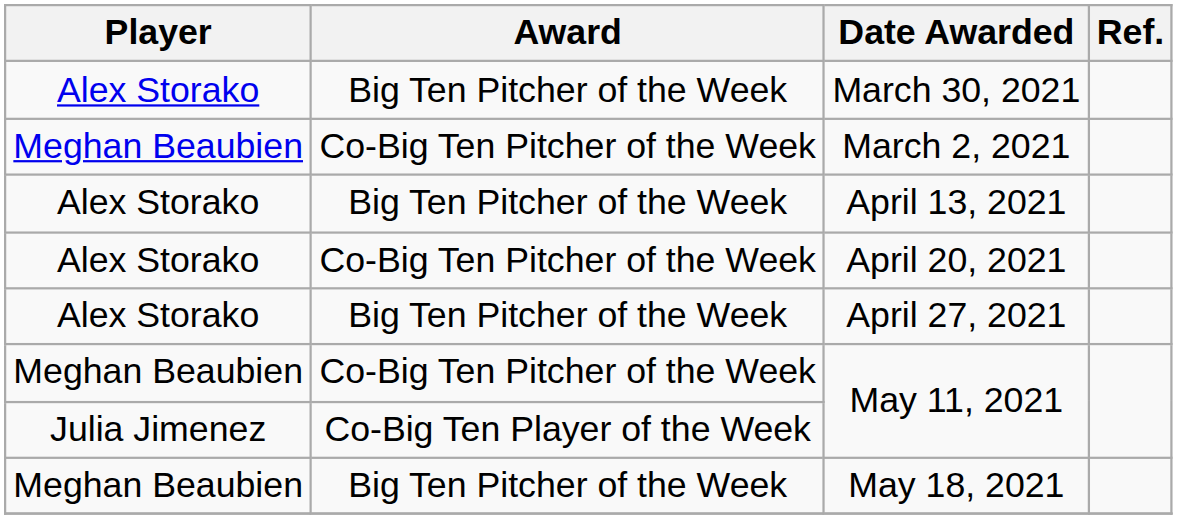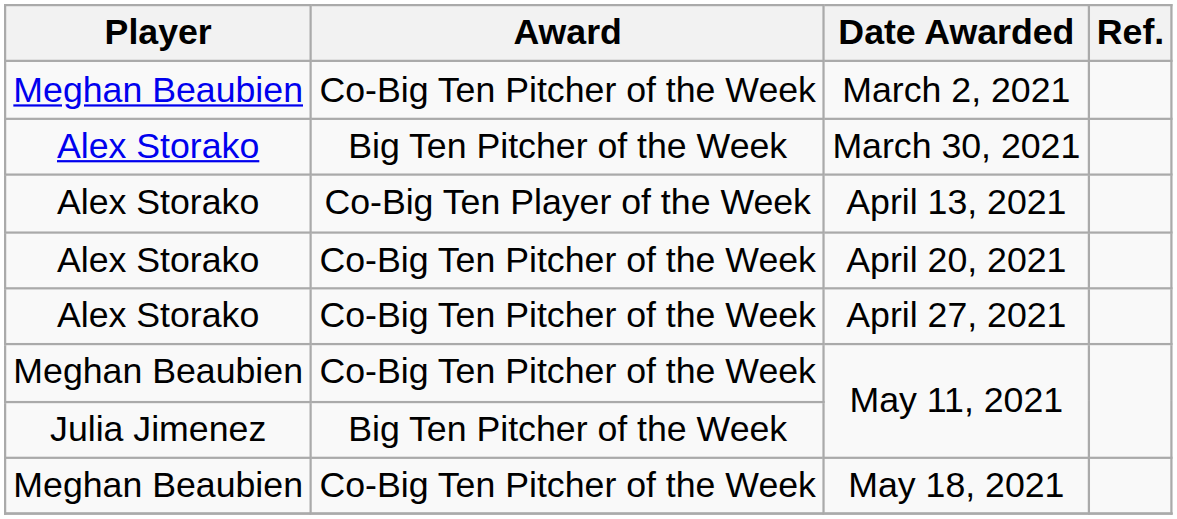rows swapped: March 2, 2021 <-> March 30, 2021
April 13, 2021 | Award: Big Ten Pitcher of the Week -> Co-Big Ten Player of the Week
April 27, 2021 | Award: Big Ten Pitcher of the Week -> Co-Big Ten Pitcher of the Week
Julia Jimenez / May 11, 2021 | Award: Co-Big Ten Player of the Week -> Big Ten Pitcher of the Week
May 18, 2021 | Award: Big Ten Pitcher of the Week -> Co-Big Ten Pitcher of the Week
